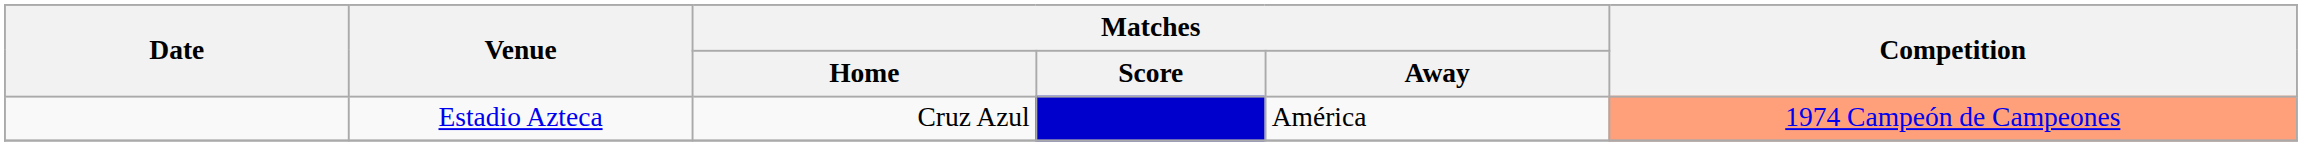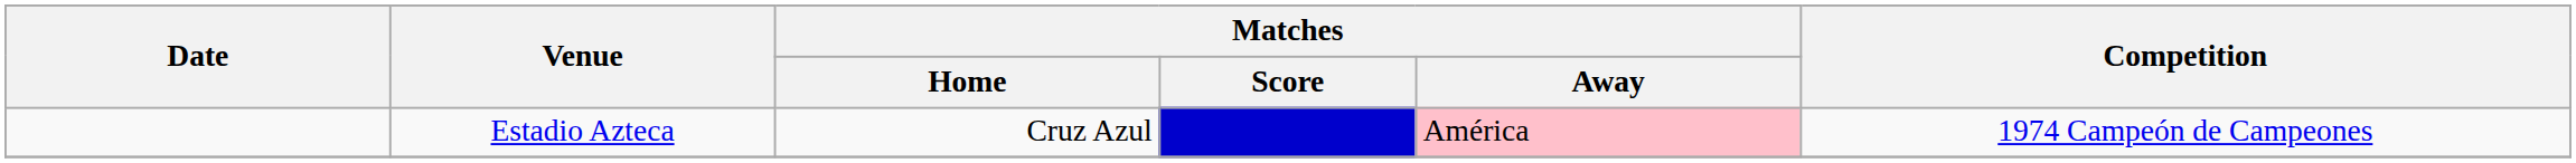Estadio Azteca | Matches / Away: no background -> pink background
Estadio Azteca | Competition: lightsalmon background -> no background
